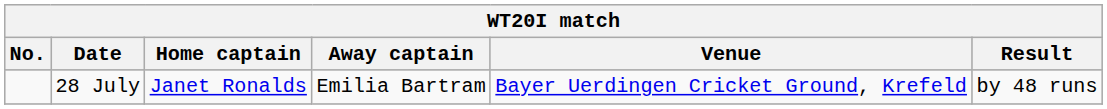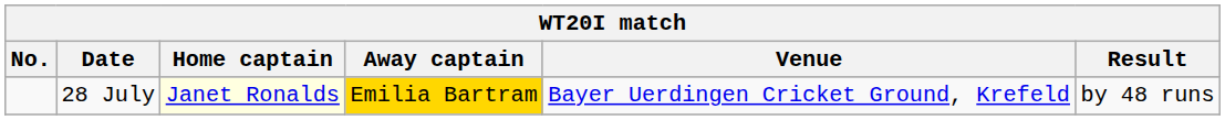28 July | Home captain: no background -> lightyellow background
28 July | Away captain: no background -> gold background
